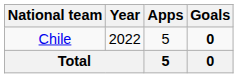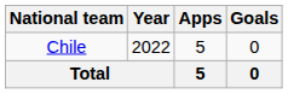Chile | Goals: bold -> normal
